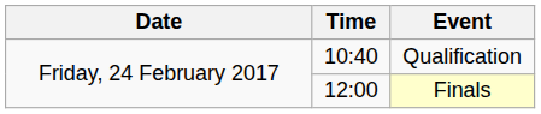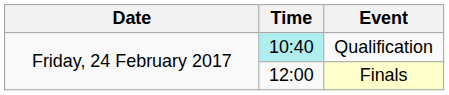Qualification | Time: no background -> paleturquoise background
